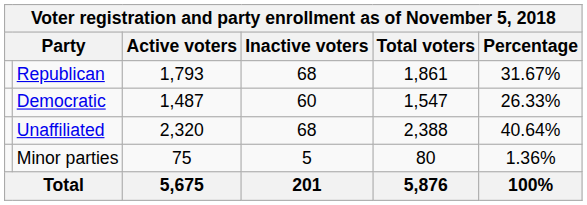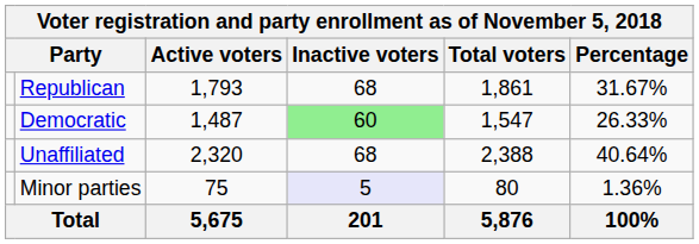Democratic | Inactive voters: no background -> lightgreen background
Minor parties | Inactive voters: no background -> lavender background
